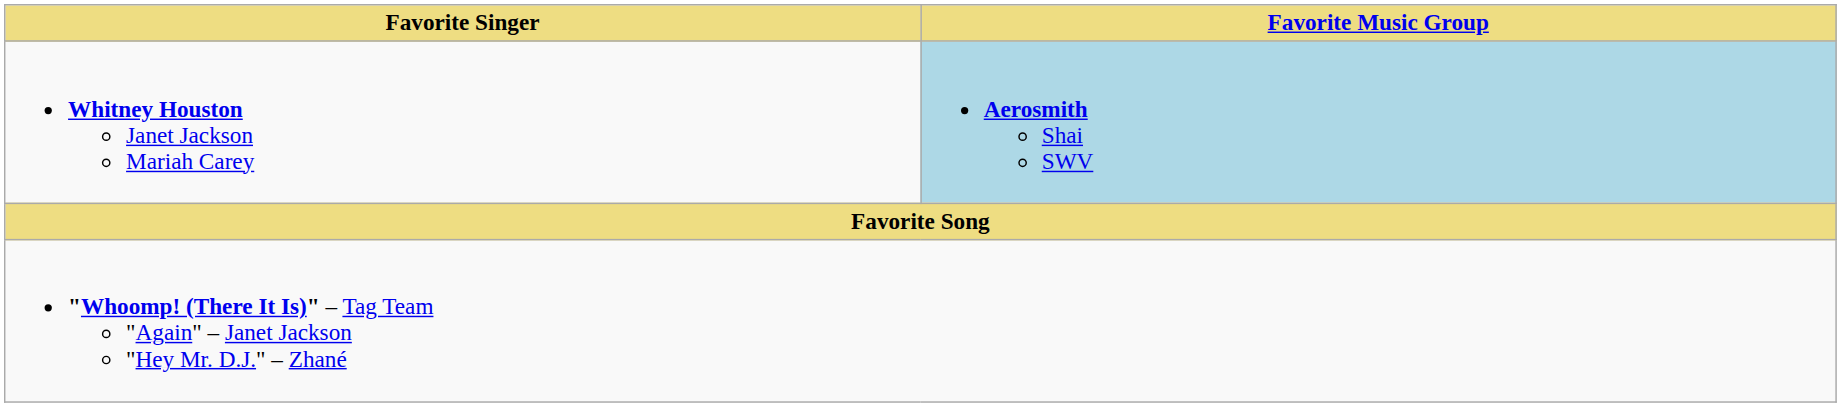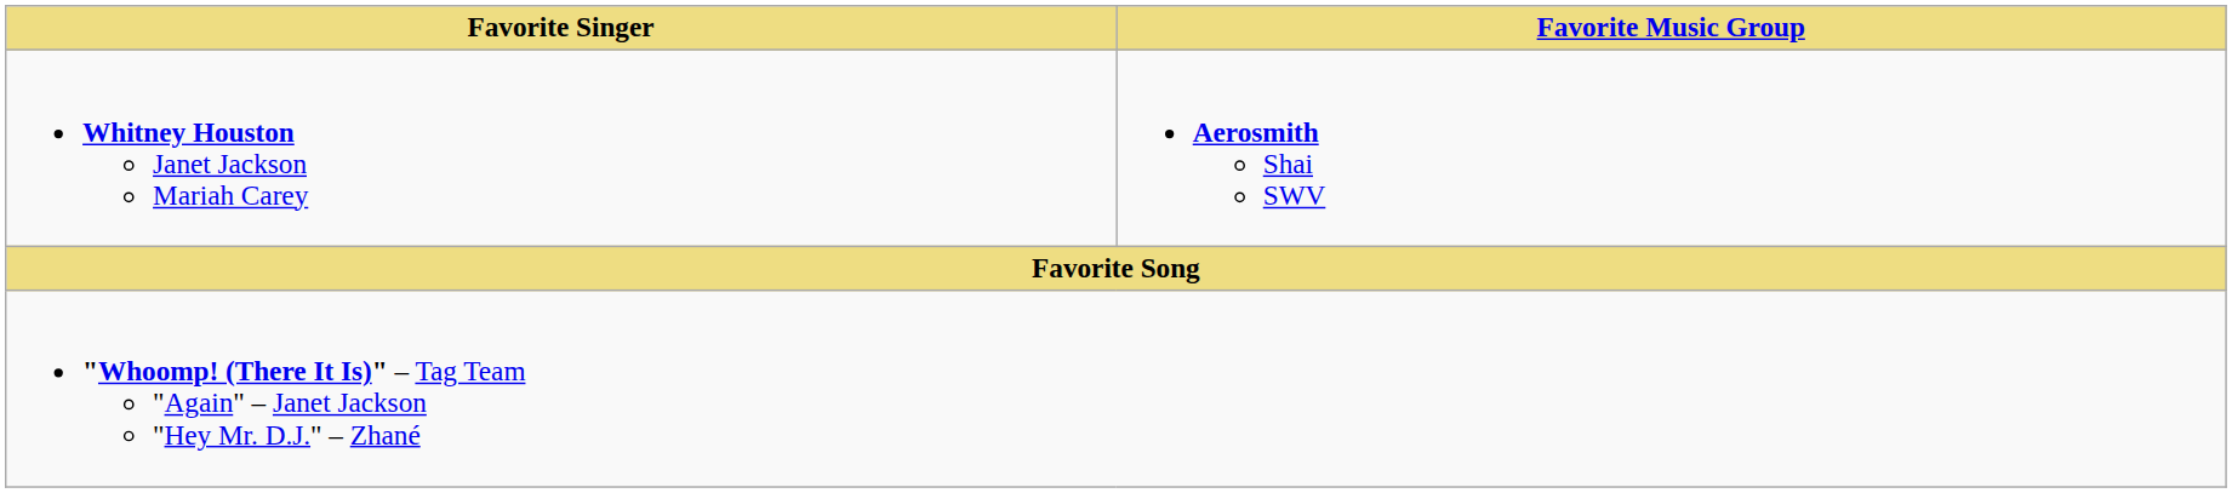Whitney Houston Janet Jackson Mariah Carey | Favorite Music Group: lightblue background -> no background
